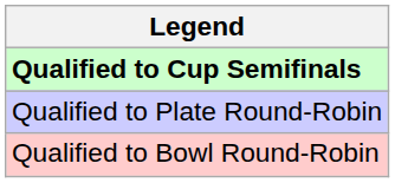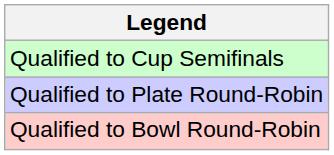row 2 | column 1: bold -> normal
